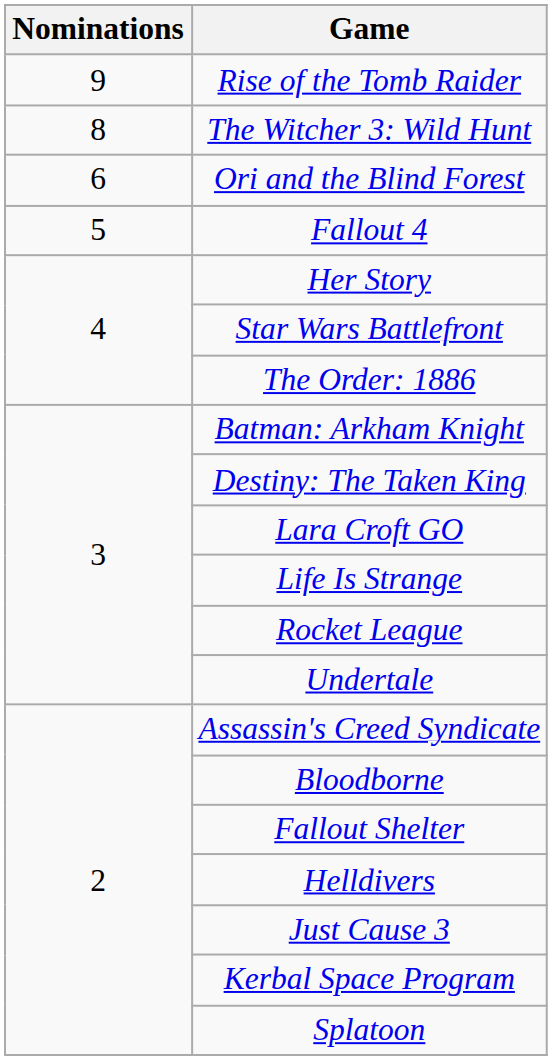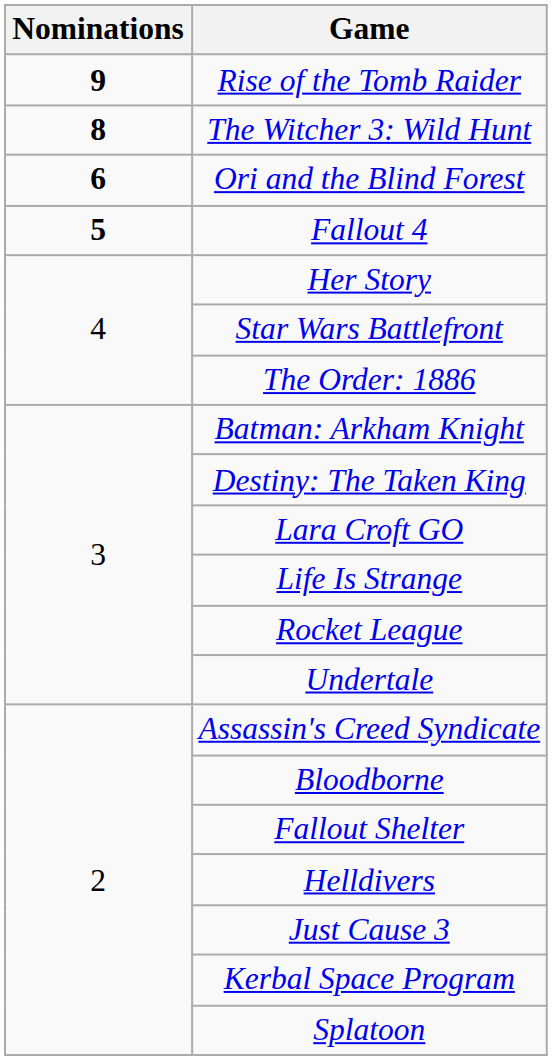Rise of the Tomb Raider | Nominations: normal -> bold
The Witcher 3: Wild Hunt | Nominations: normal -> bold
Ori and the Blind Forest | Nominations: normal -> bold
Fallout 4 | Nominations: normal -> bold
